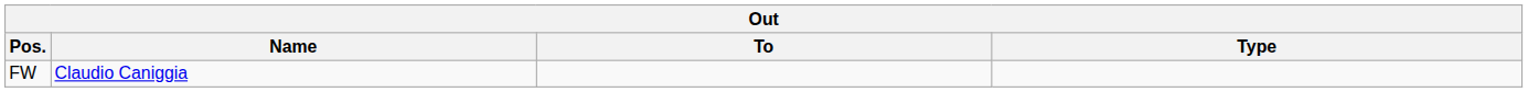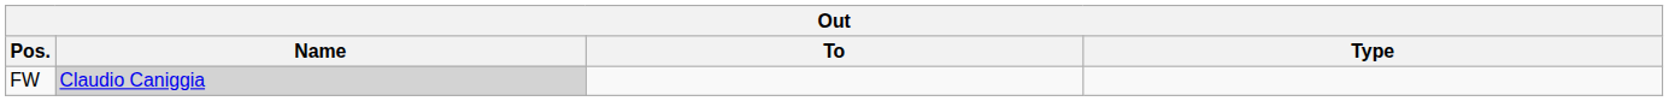FW | Name: no background -> lightgrey background
